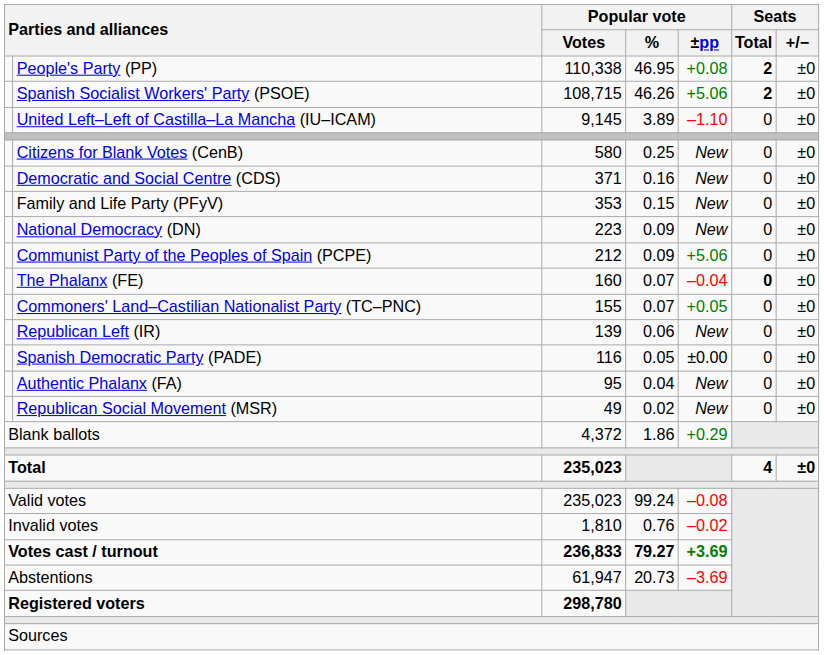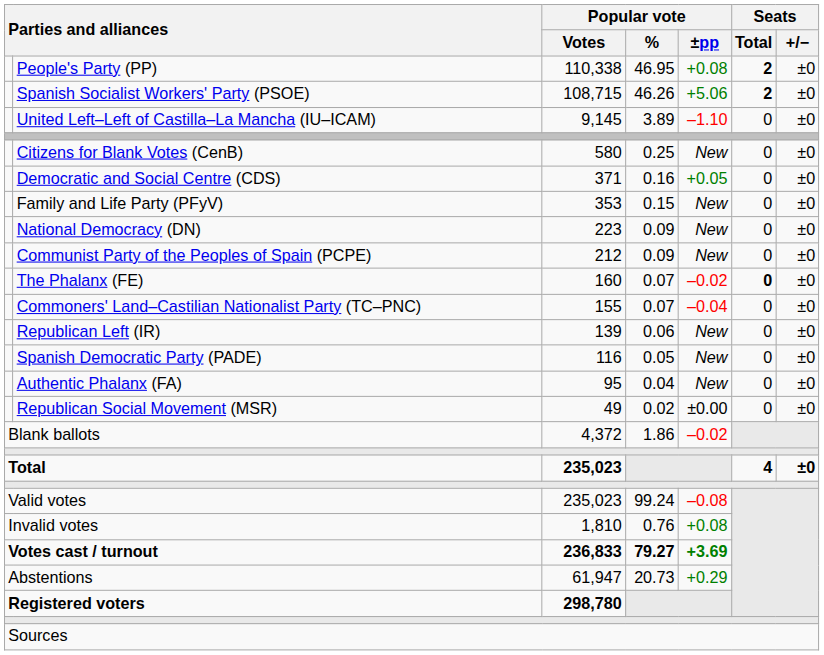Democratic and Social Centre (CDS) | Popular vote / ±pp: New -> +0.05
Communist Party of the Peoples of Spain (PCPE) | Popular vote / ±pp: +5.06 -> New
The Phalanx (FE) | Popular vote / ±pp: –0.04 -> –0.02
Commoners' Land–Castilian Nationalist Party (TC–PNC) | Popular vote / ±pp: +0.05 -> –0.04
Spanish Democratic Party (PADE) | Popular vote / ±pp: ±0.00 -> New
Republican Social Movement (MSR) | Popular vote / ±pp: New -> ±0.00
Blank ballots | Popular vote / ±pp: +0.29 -> –0.02
Invalid votes | Popular vote / ±pp: –0.02 -> +0.08
Abstentions | Popular vote / ±pp: –3.69 -> +0.29
